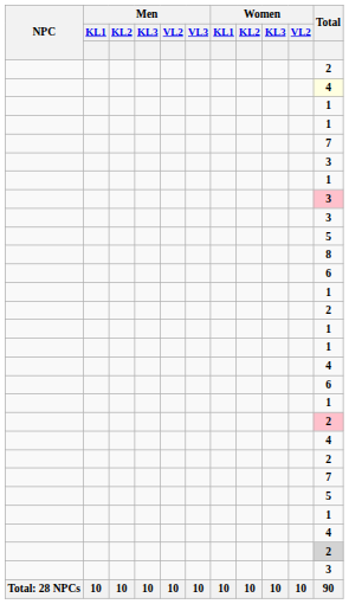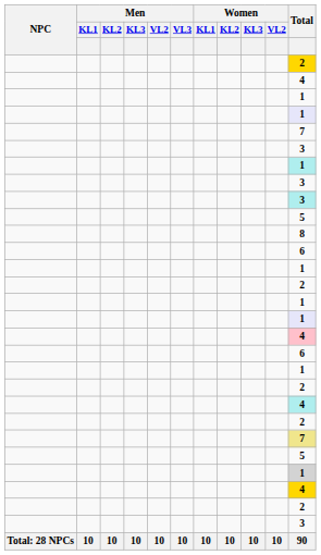row 4 | Total: no background -> gold background
row 5 | Total: lightyellow background -> no background
row 7 | Total: no background -> lavender background
row 10 | Total: no background -> paleturquoise background
row 11 | Total: pink background -> no background
row 12 | Total: no background -> paleturquoise background
row 19 | Total: no background -> lavender background
row 20 | Total: no background -> pink background
row 23 | Total: pink background -> no background
row 24 | Total: no background -> paleturquoise background
row 26 | Total: no background -> khaki background
row 28 | Total: no background -> lightgrey background
row 29 | Total: no background -> gold background
row 30 | Total: lightgrey background -> no background
